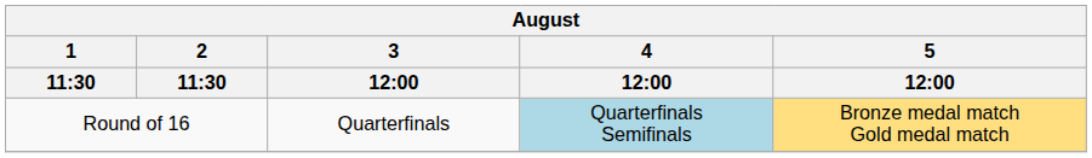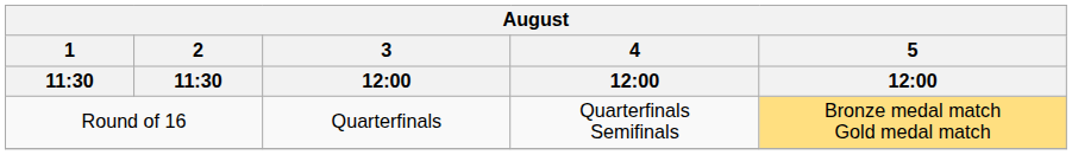Round of 16 | 4 / 12:00: lightblue background -> no background
